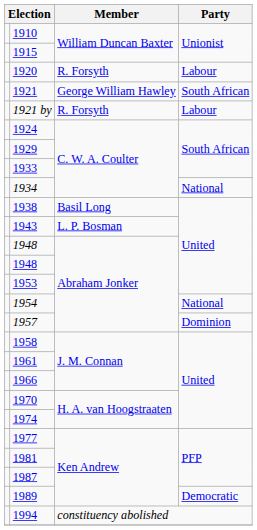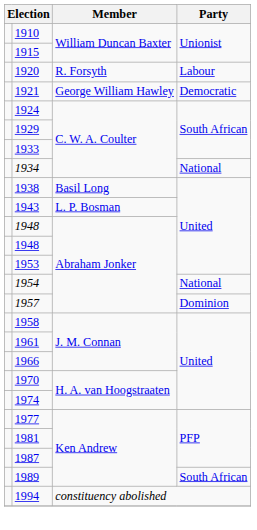1921 | Party: South African -> Democratic
- row: 1921 by | R. Forsyth | Labour
1989 | Party: Democratic -> South African
